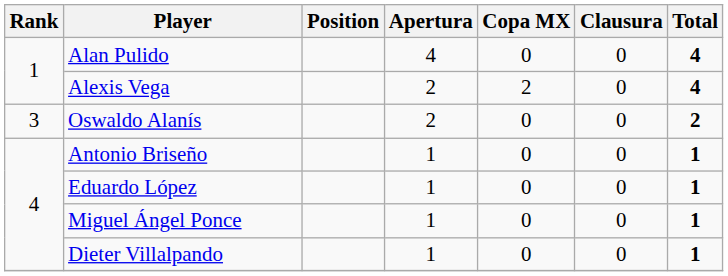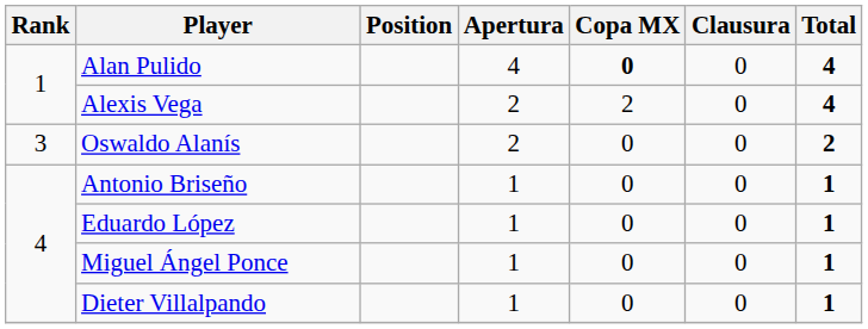Alan Pulido | Copa MX: normal -> bold
